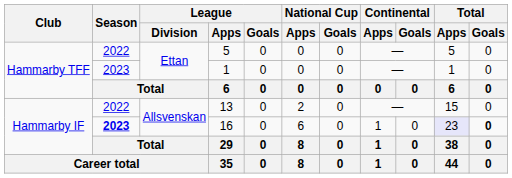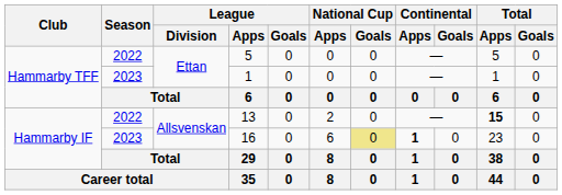13 | Total / Apps: normal -> bold
16 | Season: bold -> normal
16 | National Cup / Goals: no background -> khaki background
16 | Continental / Apps: normal -> bold
16 | Total / Apps: lavender background -> no background
16 | Total / Goals: bold -> normal
